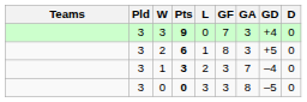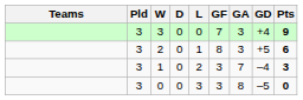columns swapped: D <-> Pts
